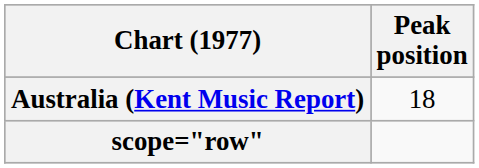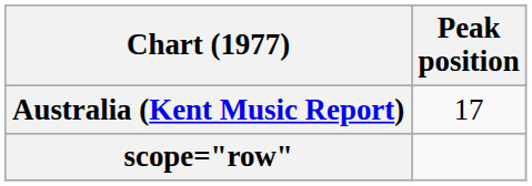Australia (Kent Music Report) | Peak position: 18 -> 17
